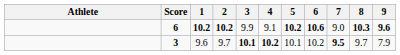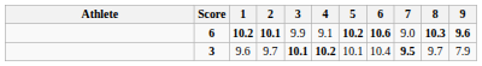row 2 | 2: 10.2 -> 10.1
row 3 | 6: 10.2 -> 10.4
